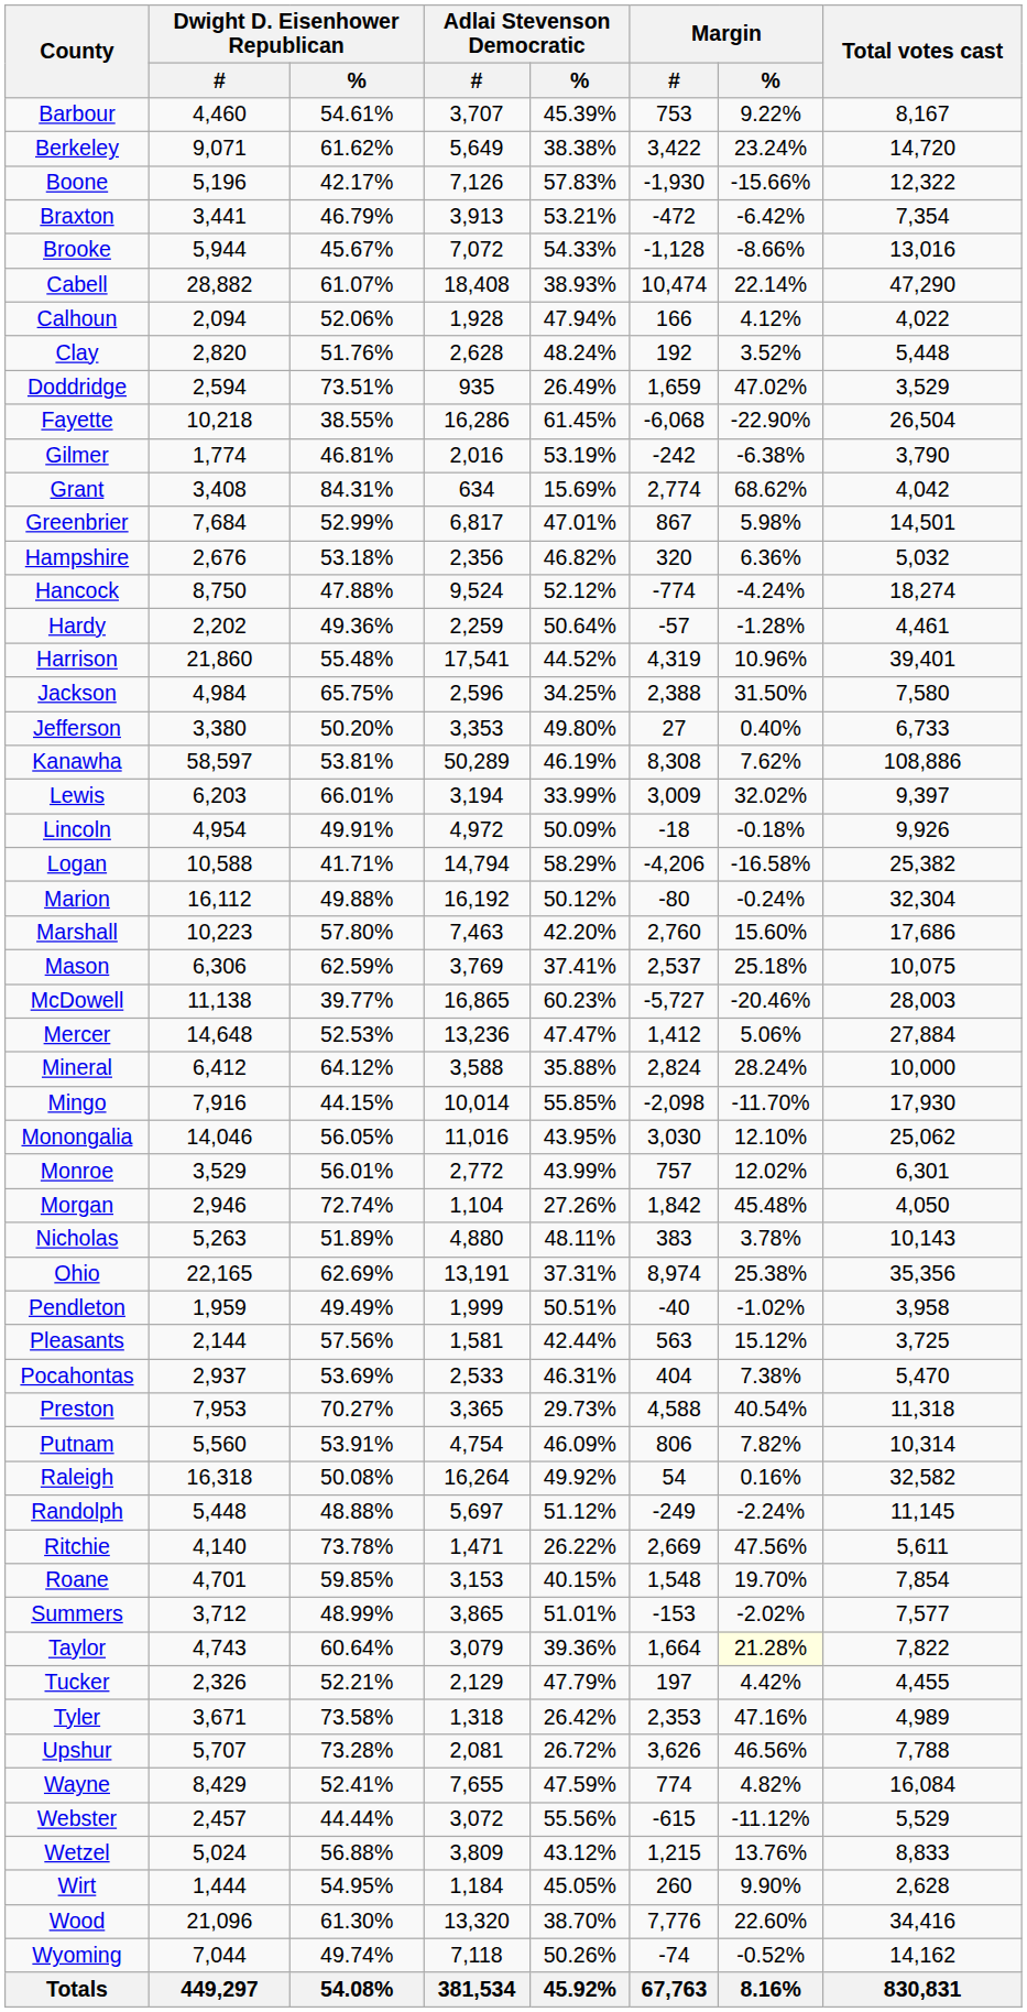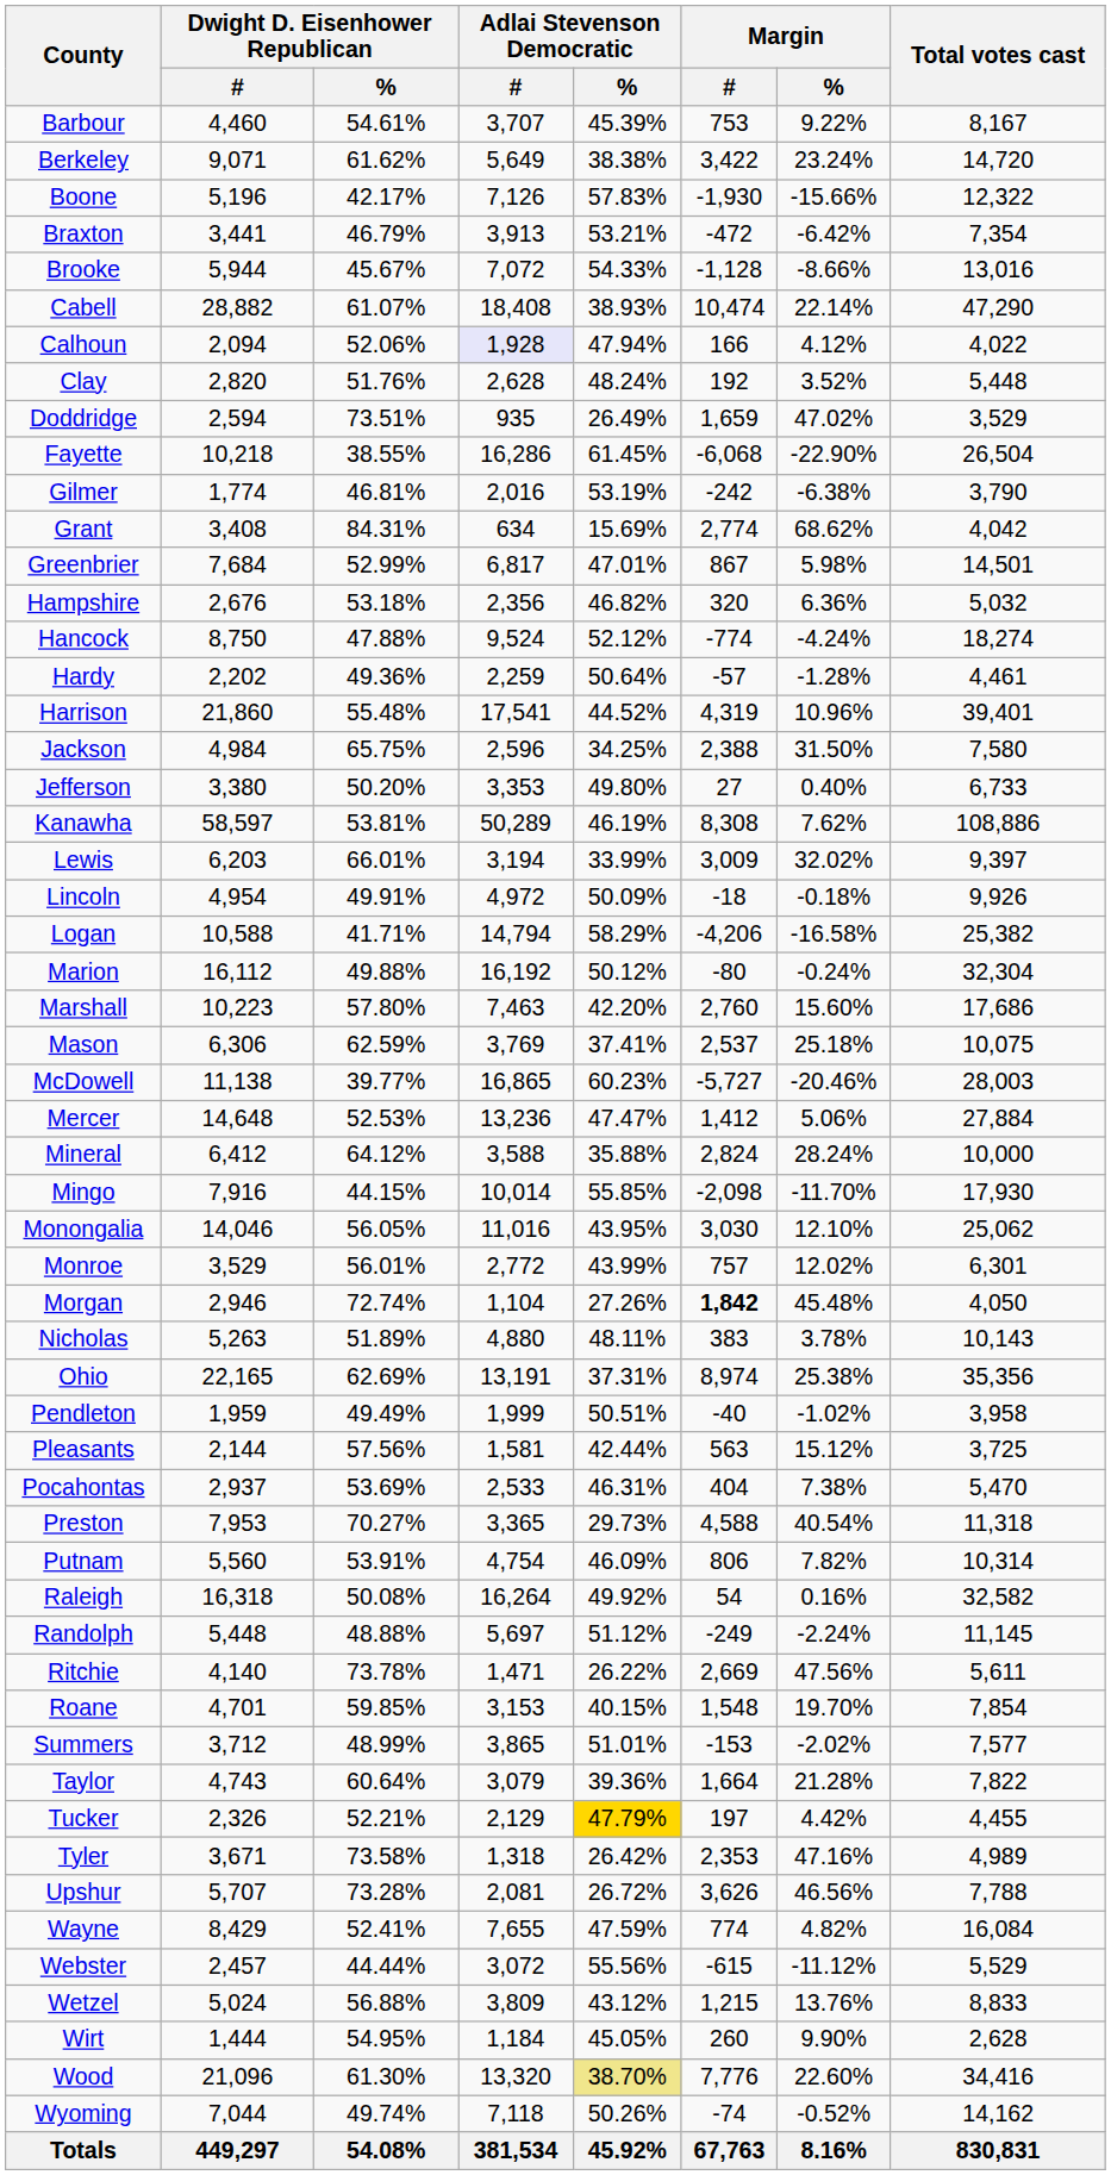Calhoun | Adlai Stevenson Democratic / #: no background -> lavender background
Morgan | Margin / #: normal -> bold
Taylor | Margin / %: lightyellow background -> no background
Tucker | Adlai Stevenson Democratic / %: no background -> gold background
Wood | Adlai Stevenson Democratic / %: no background -> khaki background
